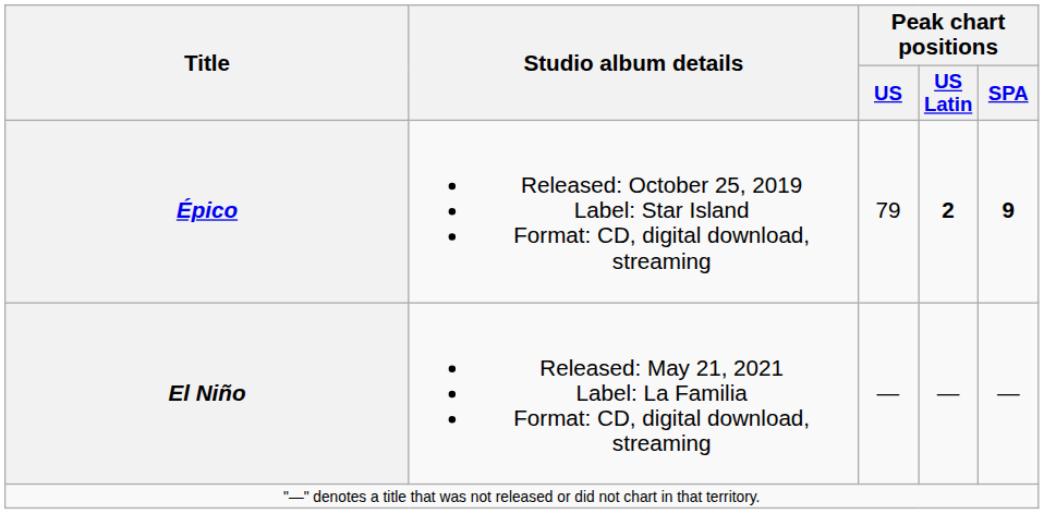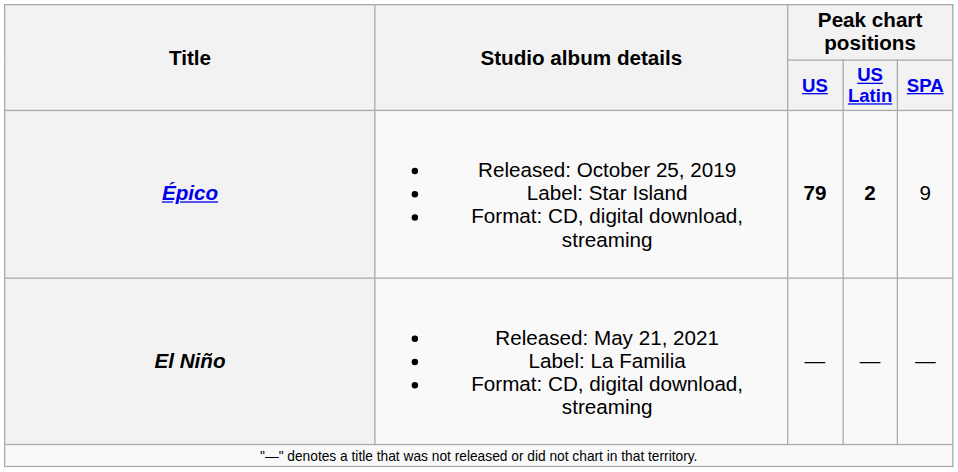Épico | Peak chart positions / US: normal -> bold
Épico | Peak chart positions / SPA: bold -> normal
